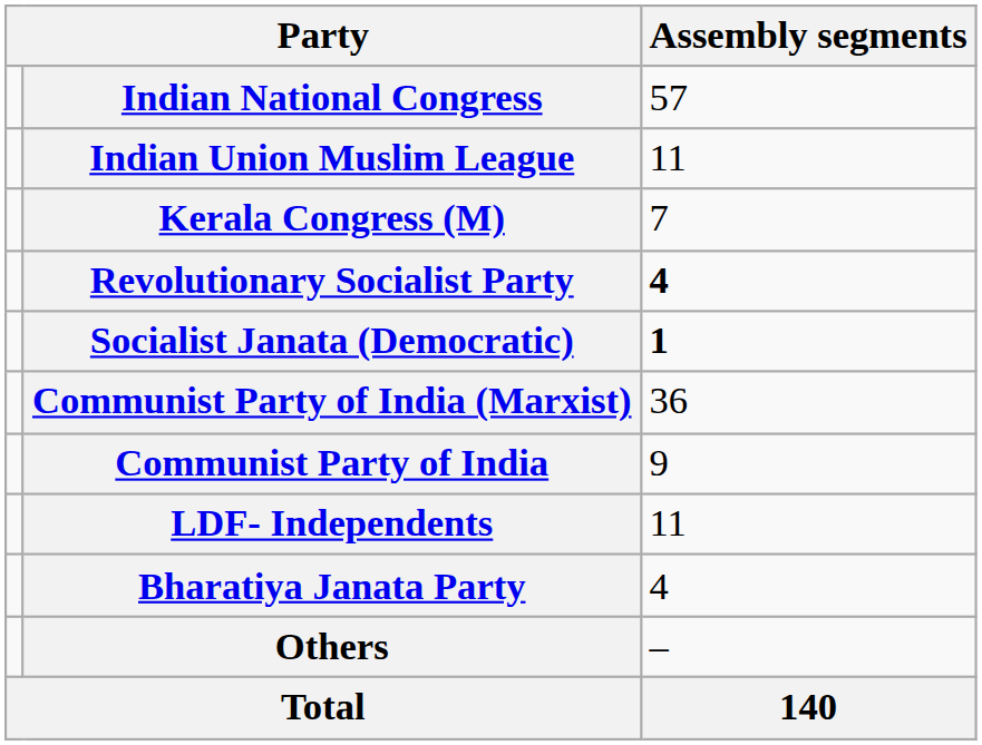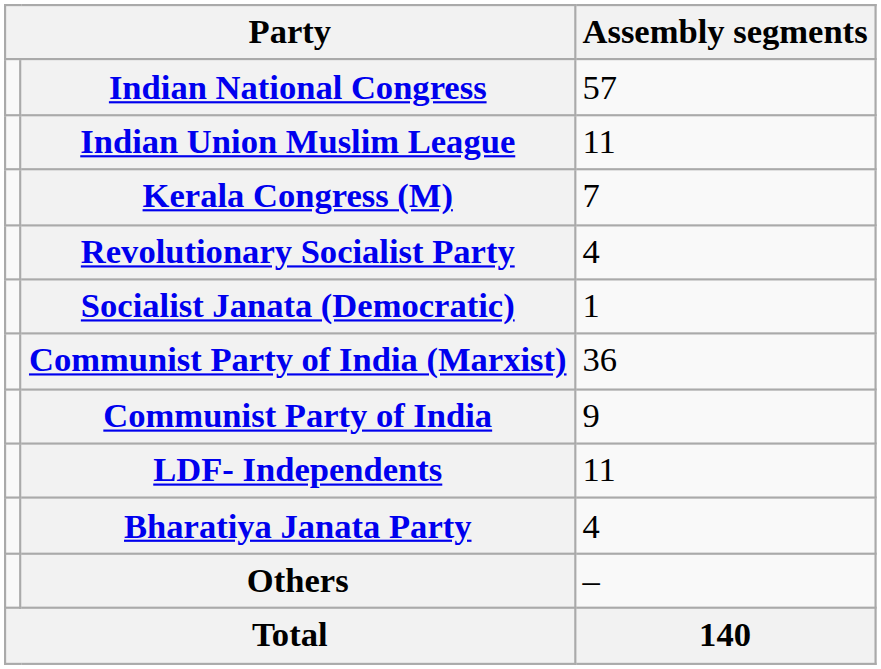Revolutionary Socialist Party | Assembly segments: bold -> normal
Socialist Janata (Democratic) | Assembly segments: bold -> normal
